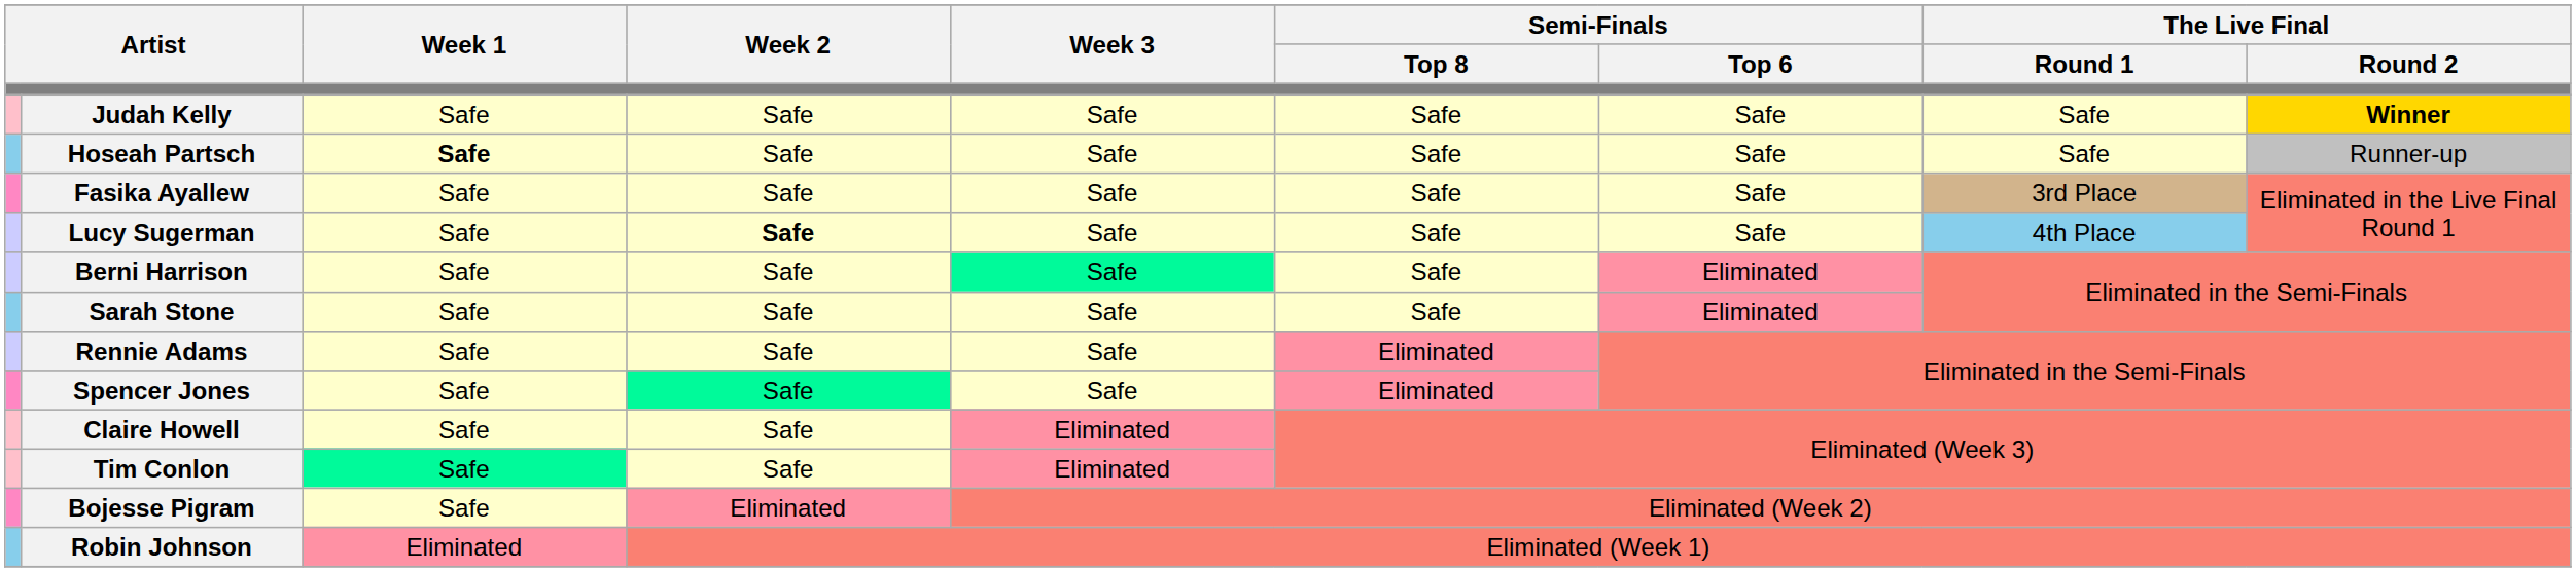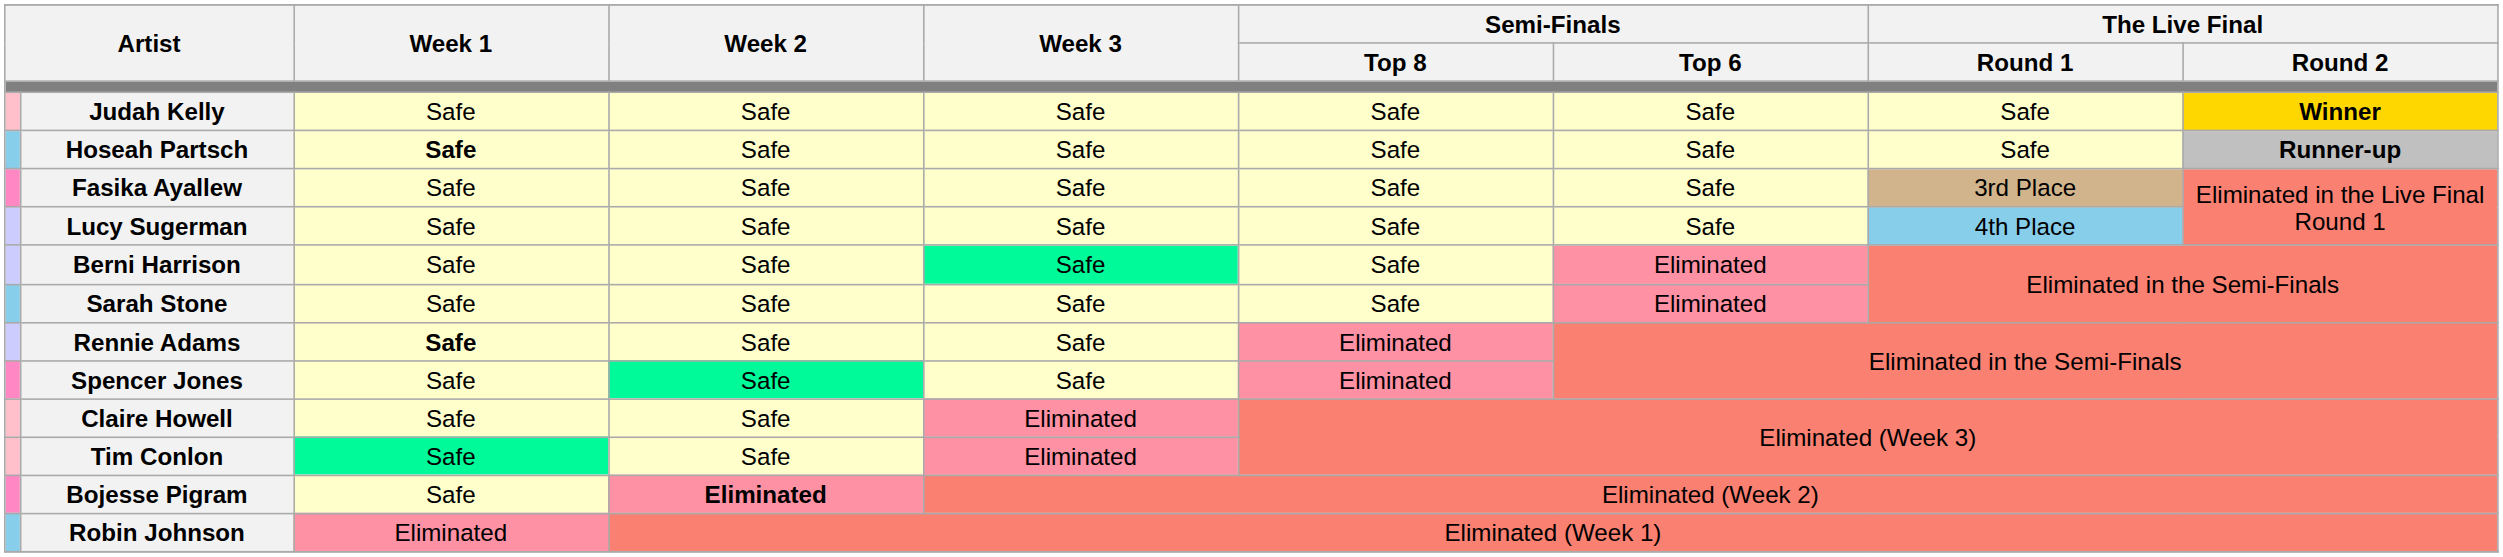Hoseah Partsch | The Live Final / Round 2: normal -> bold
Lucy Sugerman | Week 2: bold -> normal
Rennie Adams | Week 1: normal -> bold
Bojesse Pigram | Week 2: normal -> bold
